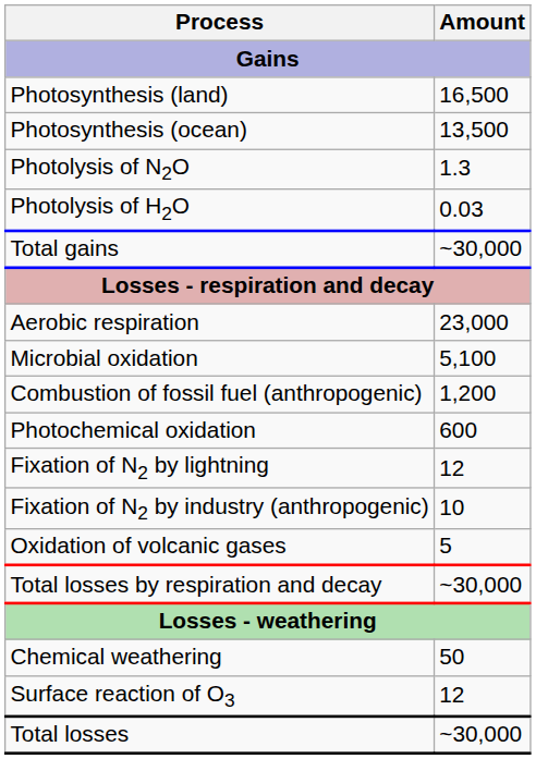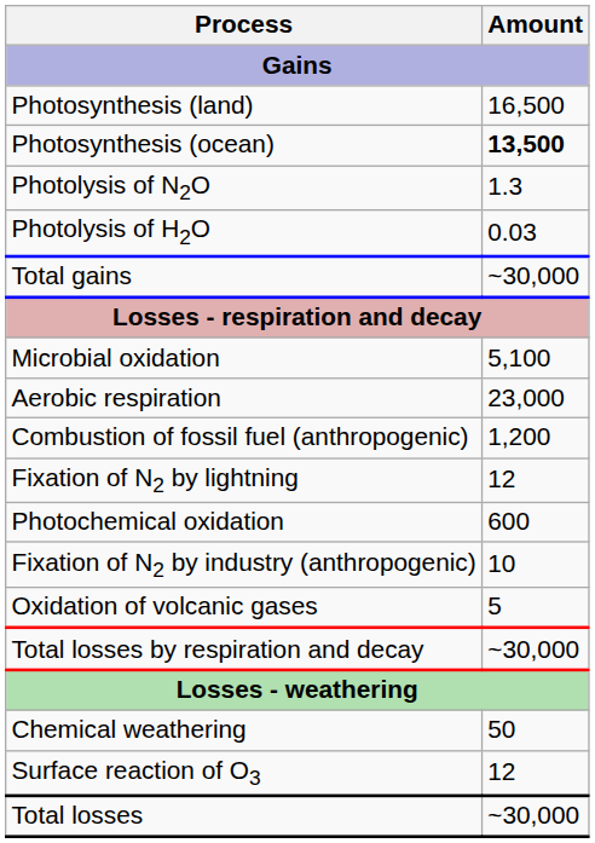Photosynthesis (ocean) | Amount: normal -> bold
rows swapped: Aerobic respiration <-> Microbial oxidation
rows swapped: Photochemical oxidation <-> Fixation of N2 by lightning
